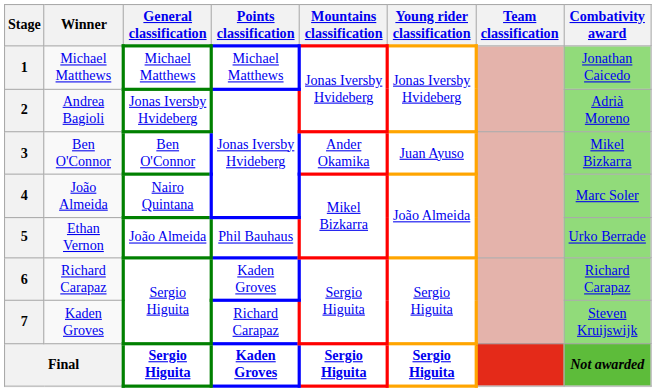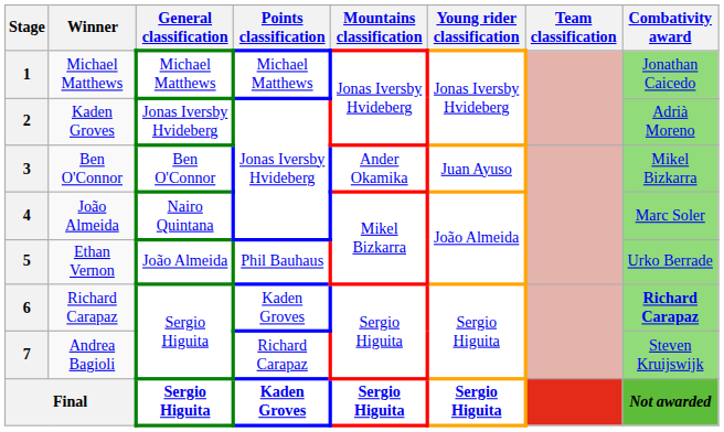2 | Winner: Andrea Bagioli -> Kaden Groves
6 | Combativity award: normal -> bold
7 | Winner: Kaden Groves -> Andrea Bagioli
